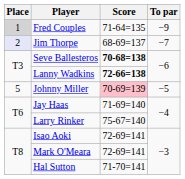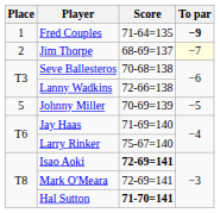Fred Couples | Place: lightgrey background -> no background
Fred Couples | To par: normal -> bold
Jim Thorpe | Place: lavender background -> no background
Jim Thorpe | To par: no background -> lightyellow background
Seve Ballesteros | Score: bold -> normal
Lanny Wadkins | Score: bold -> normal
Johnny Miller | Score: pink background -> no background
Isao Aoki | Score: normal -> bold
Hal Sutton | Score: normal -> bold
